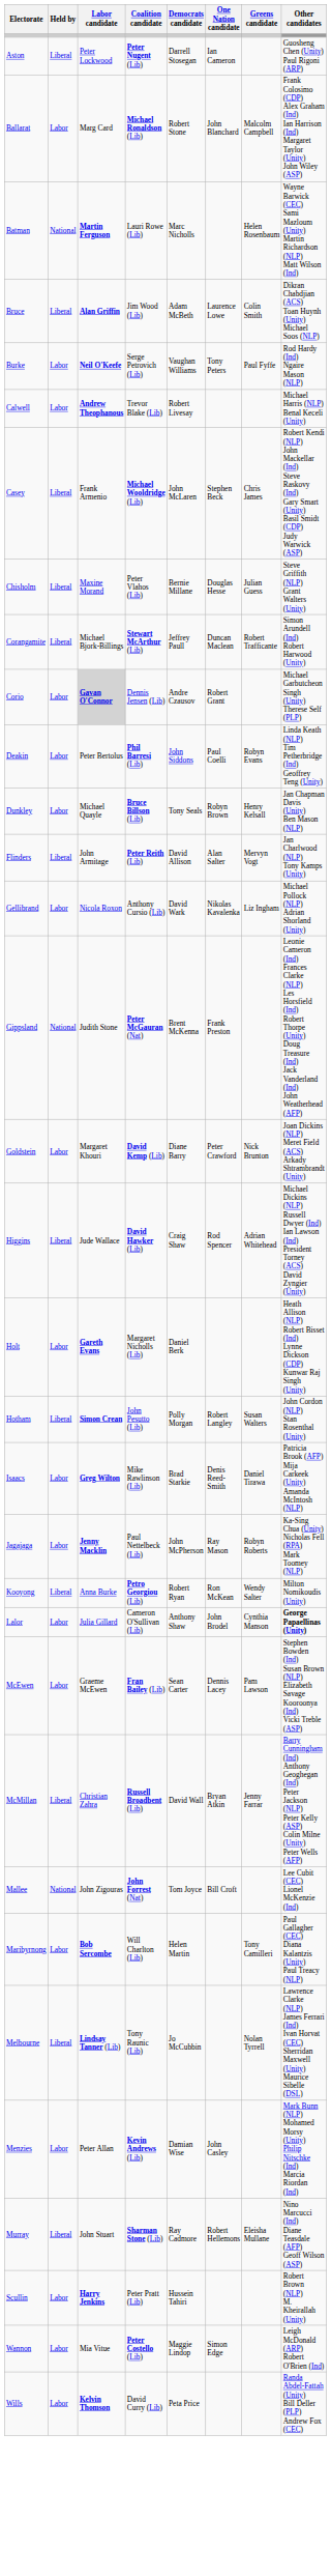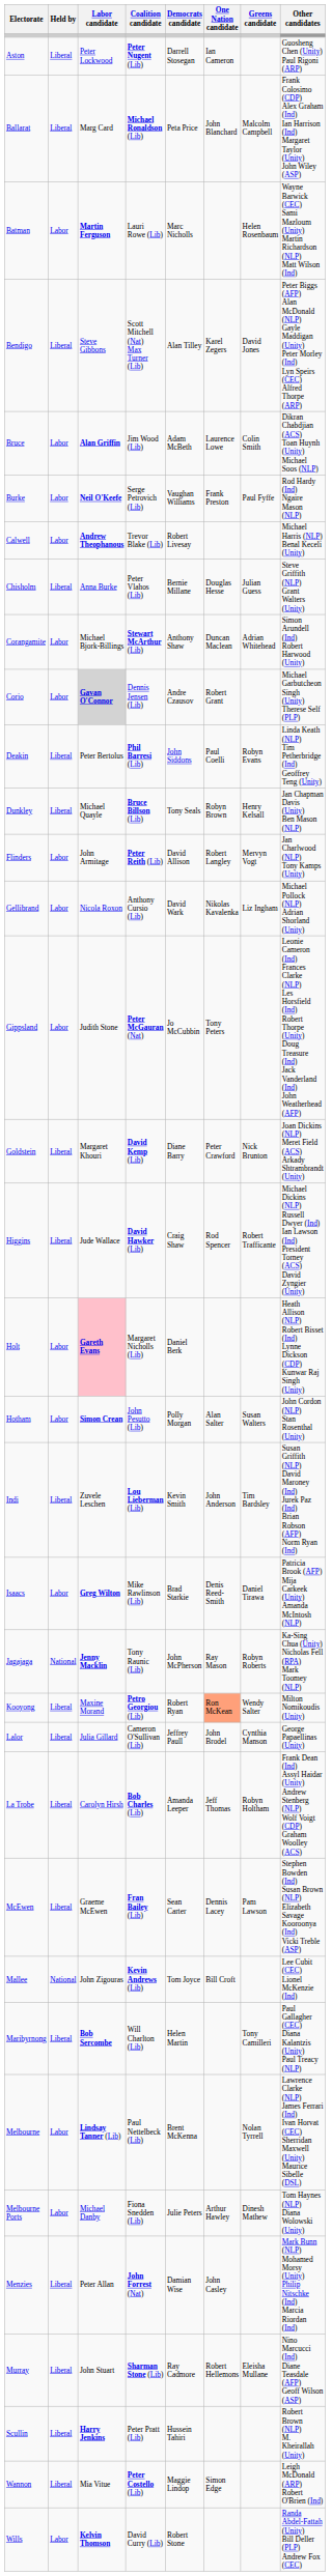Ballarat | Held by: Labor -> Liberal
Ballarat | Democrats candidate: Robert Stone -> Peta Price
Batman | Held by: National -> Labor
+ row: Bendigo | Liberal | Steve Gibbons | Scott Mitchell (Nat) Max Turner (Lib) | Alan Tilley | Karel Zegers | David Jones | Peter Biggs (AFP) Alan McDonald (NLP) Gayle Maddigan (Unity) Peter Morley (Ind) Lyn Speirs (CEC) Alfred Thorpe (ARP)
Bruce | Held by: Liberal -> Labor
Burke | One Nation candidate: Tony Peters -> Frank Preston
- row: Casey | Liberal | Frank Armenio | Michael Wooldridge (Lib) | John McLaren | Stephen Beck | Chris James | Robert Kendi (NLP) John Mackellar (Ind) Steve Raskovy (Ind) Gary Smart (Unity) Basil Smidt (CDP) Judy Warwick (ASP)
Chisholm | Labor candidate: Maxine Morand -> Anna Burke
Corangamite | Held by: Liberal -> Labor
Corangamite | Democrats candidate: Jeffrey Paull -> Anthony Shaw
Corangamite | Greens candidate: Robert Trafficante -> Adrian Whitehead
Deakin | Held by: Labor -> Liberal
Dunkley | Held by: Labor -> Liberal
Flinders | Held by: Liberal -> Labor
Flinders | One Nation candidate: Alan Salter -> Robert Langley
Gippsland | Held by: National -> Labor
Gippsland | Democrats candidate: Brent McKenna -> Jo McCubbin
Gippsland | One Nation candidate: Frank Preston -> Tony Peters
Goldstein | Held by: Labor -> Liberal
Higgins | Greens candidate: Adrian Whitehead -> Robert Trafficante
Holt | Labor candidate: no background -> pink background
Hotham | Held by: Liberal -> Labor
Hotham | One Nation candidate: Robert Langley -> Alan Salter
+ row: Indi | Liberal | Zuvele Leschen | Lou Lieberman (Lib) | Kevin Smith | John Anderson | Tim Bardsley | Susan Griffith (NLP) David Maroney (Ind) Jurek Paz (Ind) Brian Robson (AFP) Norm Ryan (Ind)
Jagajaga | Held by: Labor -> National
Jagajaga | Coalition candidate: Paul Nettelbeck (Lib) -> Tony Raunic (Lib)
Kooyong | Labor candidate: Anna Burke -> Maxine Morand
Kooyong | One Nation candidate: no background -> lightsalmon background
Lalor | Held by: Labor -> Liberal
Lalor | Democrats candidate: Anthony Shaw -> Jeffrey Paull
Lalor | Other candidates: bold -> normal
+ row: La Trobe | Liberal | Carolyn Hirsh | Bob Charles (Lib) | Amanda Leeper | Jeff Thomas | Robyn Holtham | Frank Dean (Ind) Assyl Haidar (Unity) Andrew Stenberg (NLP) Wolf Voigt (CDP) Graham Woolley (ACS)
McEwen | Held by: Labor -> Liberal
- row: McMillan | Liberal | Christian Zahra | Russell Broadbent (Lib) | David Wall | Bryan Atkin | Jenny Farrar | Barry Cunningham (Ind) Anthony Geoghegan (Ind) Peter Jackson (NLP) Peter Kelly (ASP) Colin Milne (Unity) Peter Wells (AFP)
Mallee | Coalition candidate: John Forrest (Nat) -> Kevin Andrews (Lib)
Maribyrnong | Held by: Labor -> Liberal
Melbourne | Held by: Liberal -> Labor
Melbourne | Coalition candidate: Tony Raunic (Lib) -> Paul Nettelbeck (Lib)
Melbourne | Democrats candidate: Jo McCubbin -> Brent McKenna
+ row: Melbourne Ports | Labor | Michael Danby | Fiona Snedden (Lib) | Julie Peters | Arthur Hawley | Dinesh Mathew | Tom Haynes (NLP) Diana Wolowski (Unity)
Menzies | Held by: Labor -> Liberal
Menzies | Coalition candidate: Kevin Andrews (Lib) -> John Forrest (Nat)
Scullin | Held by: Labor -> Liberal
Wannon | Held by: Labor -> Liberal
Wills | Democrats candidate: Peta Price -> Robert Stone
